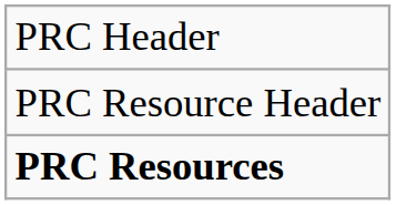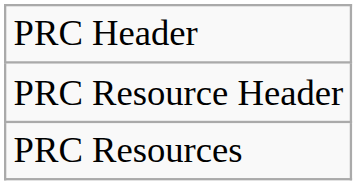row 3 | column 1: bold -> normal
